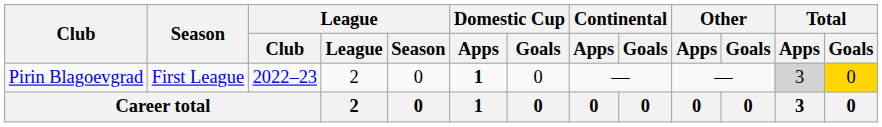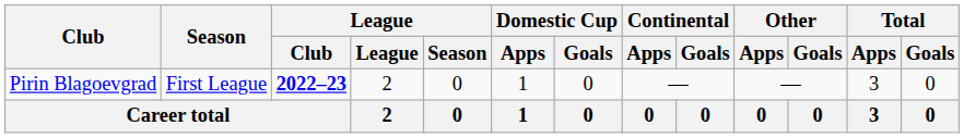Pirin Blagoevgrad | League / Club: normal -> bold
Pirin Blagoevgrad | Domestic Cup / Apps: bold -> normal
Pirin Blagoevgrad | Total / Apps: lightgrey background -> no background
Pirin Blagoevgrad | Total / Goals: gold background -> no background
